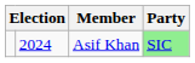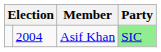Asif Khan | column 2: 2024 -> 2004
